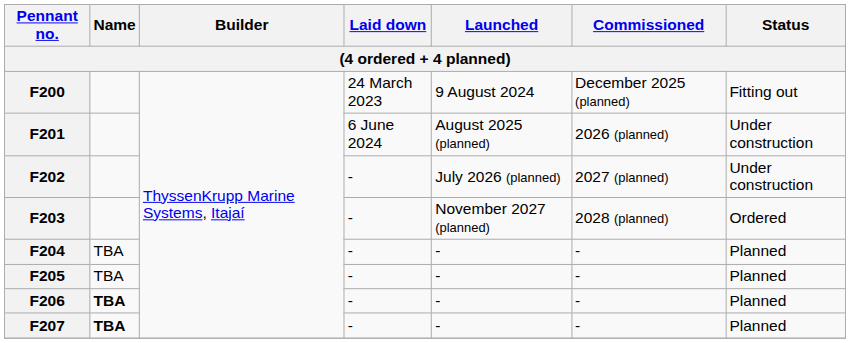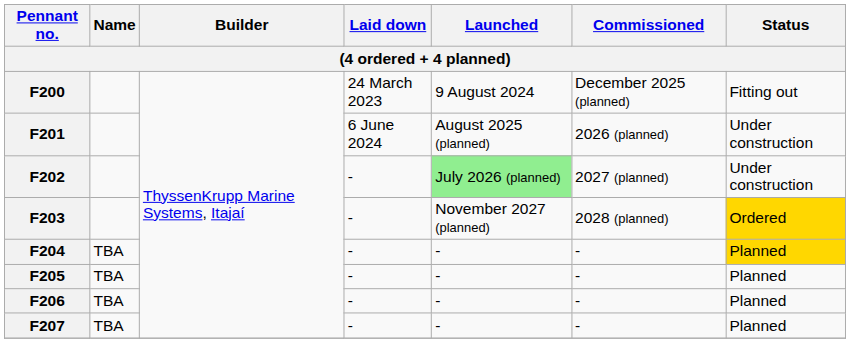F202 | Launched: no background -> lightgreen background
F203 | Status: no background -> gold background
F204 | Status: no background -> gold background
F206 | Name: bold -> normal
F207 | Name: bold -> normal
